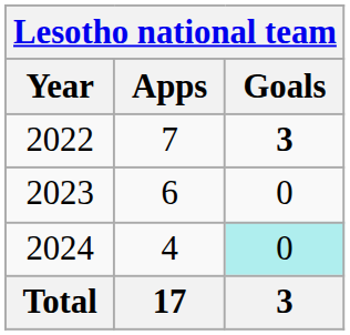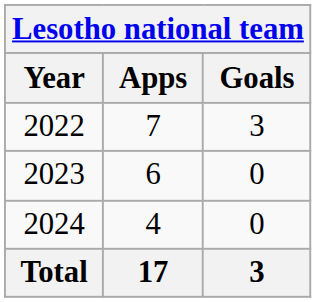2022 | Goals: bold -> normal
2024 | Goals: paleturquoise background -> no background
